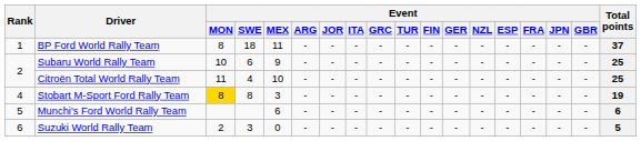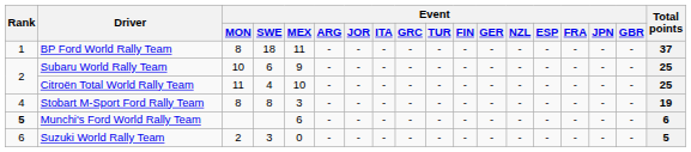Stobart M-Sport Ford Rally Team | Event / MON: gold background -> no background
Munchi's Ford World Rally Team | Rank: normal -> bold
